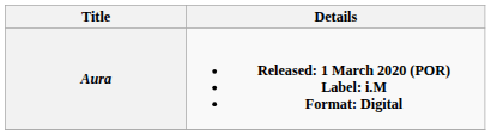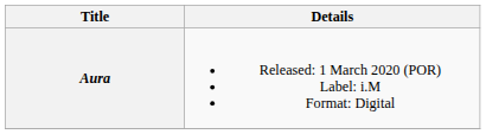Aura | Details: bold -> normal
